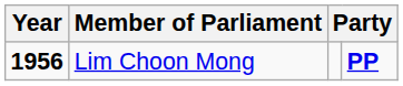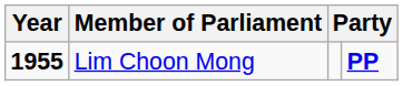Lim Choon Mong | Year: 1956 -> 1955
